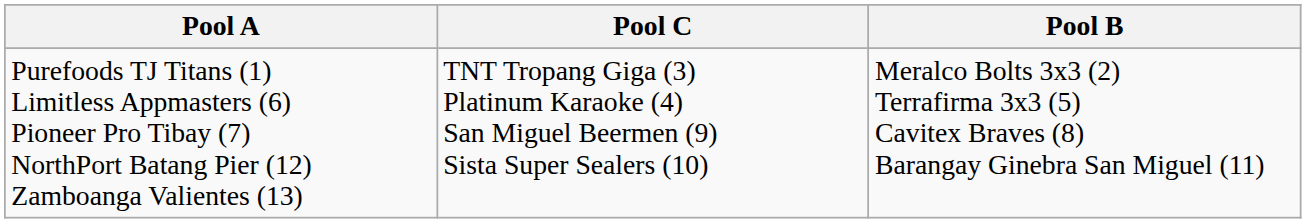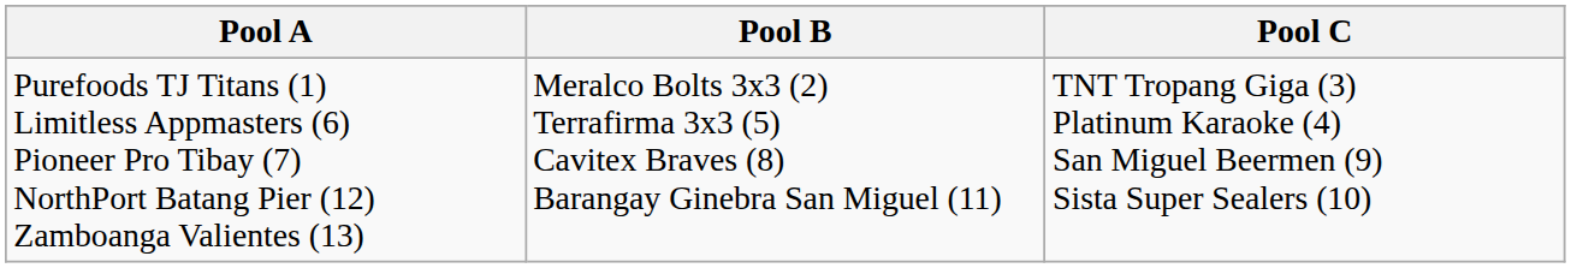columns swapped: Pool B <-> Pool C
